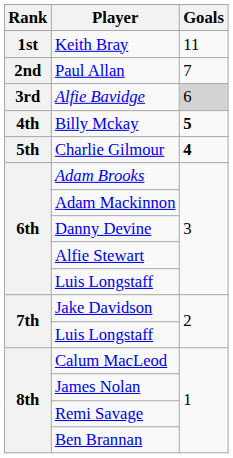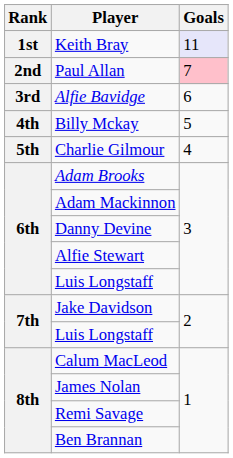Keith Bray | Goals: no background -> lavender background
Paul Allan | Goals: no background -> pink background
Alfie Bavidge | Goals: lightgrey background -> no background
Billy Mckay | Goals: bold -> normal
Charlie Gilmour | Goals: bold -> normal
